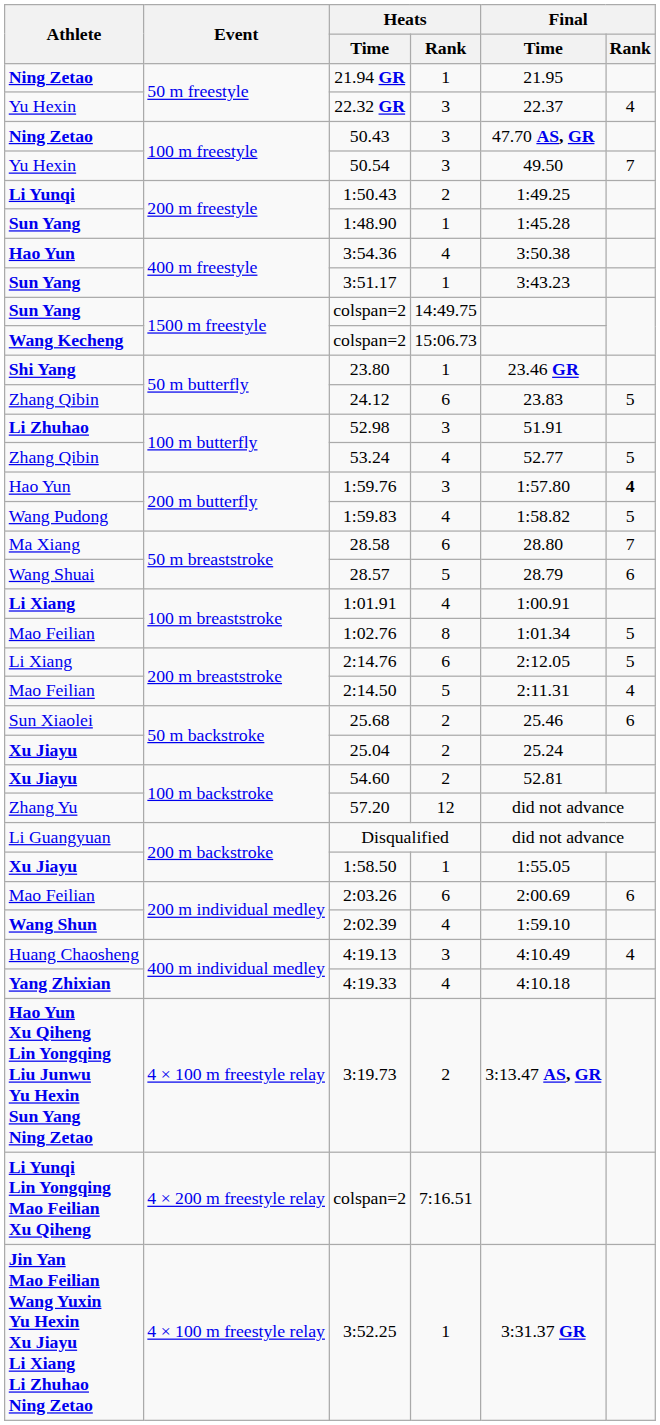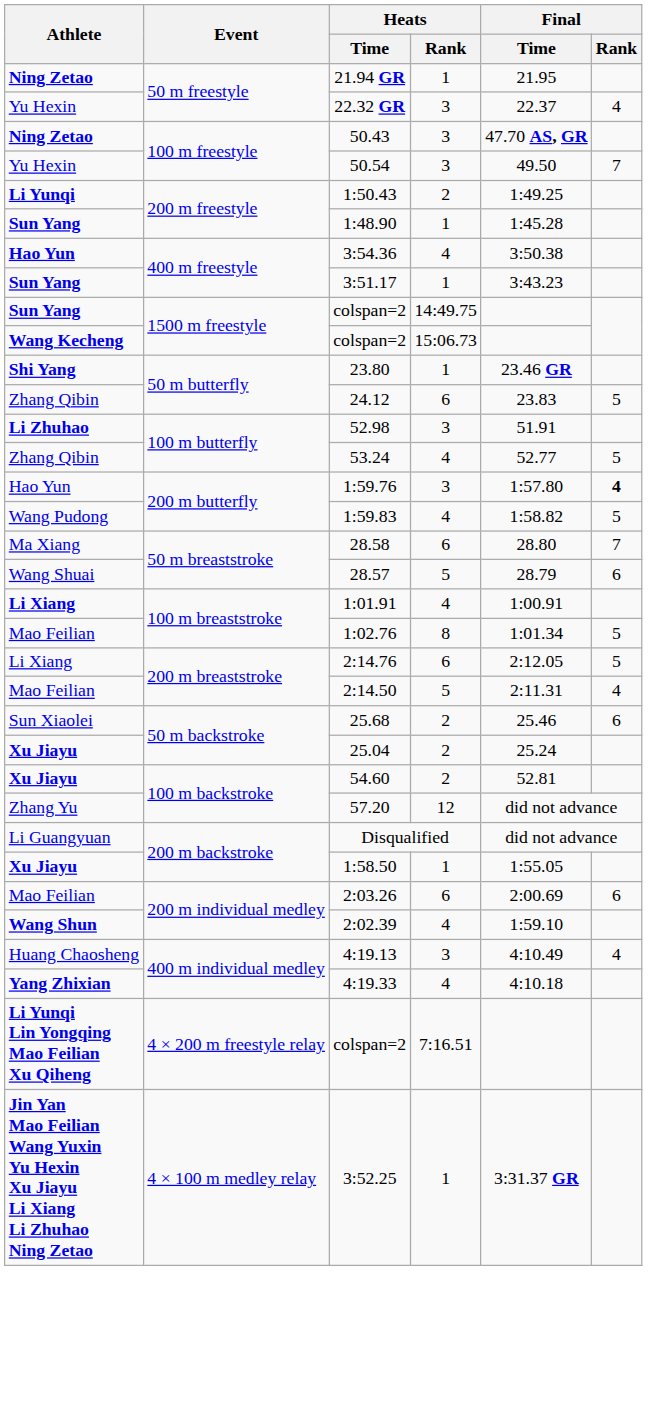- row: Hao Yun Xu Qiheng Lin Yongqing Liu Junwu Yu Hexin Sun Yang Ning Zetao | 4 × 100 m freestyle relay | 3:19.73 | 2 | 3:13.47 AS, GR
3:52.25 | Event: 4 × 100 m freestyle relay -> 4 × 100 m medley relay
